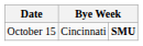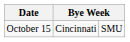October 15 | column 3: bold -> normal
